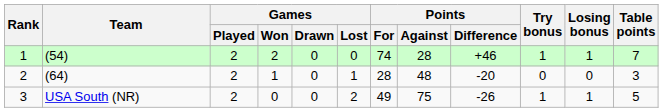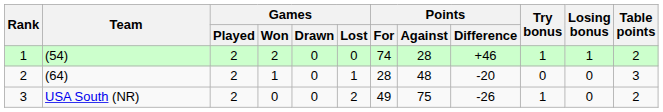row 3 | Table points: 7 -> 2
row 5 | Losing bonus: 1 -> 0
row 5 | Table points: 5 -> 2
